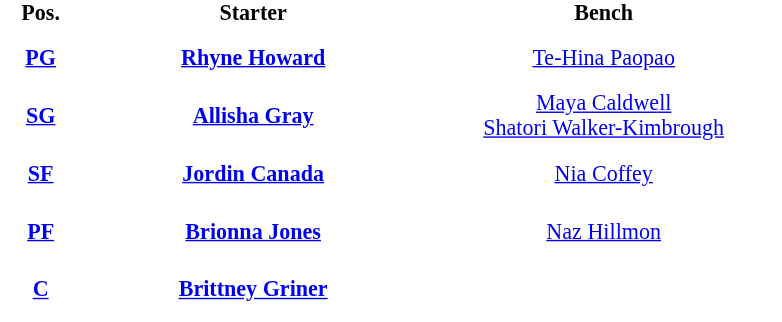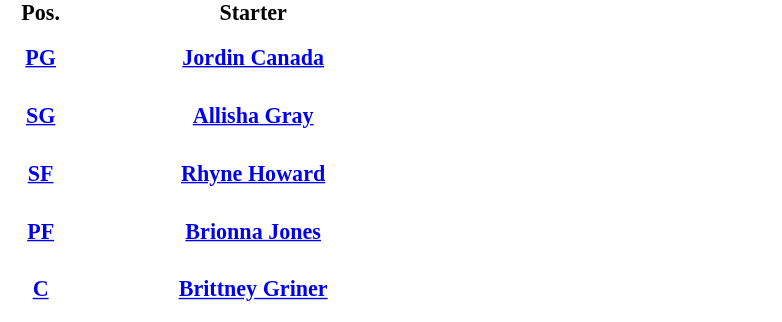- column: Bench | Te-Hina Paopao | Maya Caldwell Shatori Walker-Kimbrough | Nia Coffey | Naz Hillmon
PG | Starter: Rhyne Howard -> Jordin Canada
SF | Starter: Jordin Canada -> Rhyne Howard
